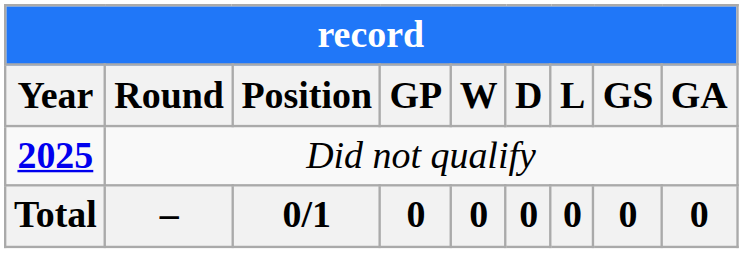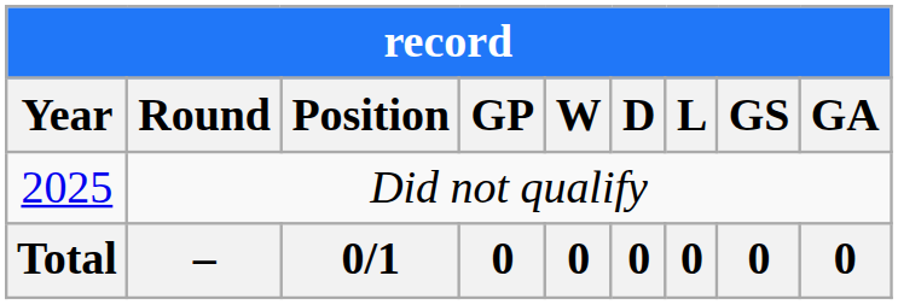Did not qualify | Year: bold -> normal
